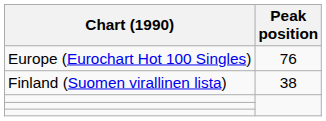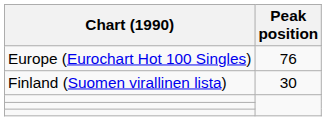row 3 | Peak position: 38 -> 30
